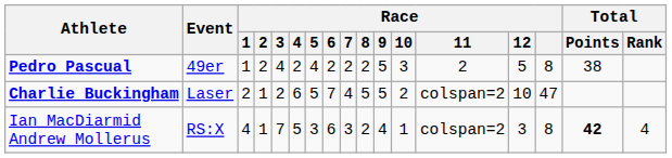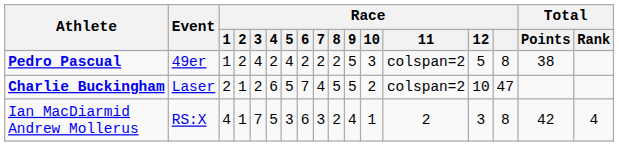Pedro Pascual | Race / 11: 2 -> colspan=2
Ian MacDiarmid Andrew Mollerus | Race / 11: colspan=2 -> 2
Ian MacDiarmid Andrew Mollerus | Total / Points: bold -> normal
